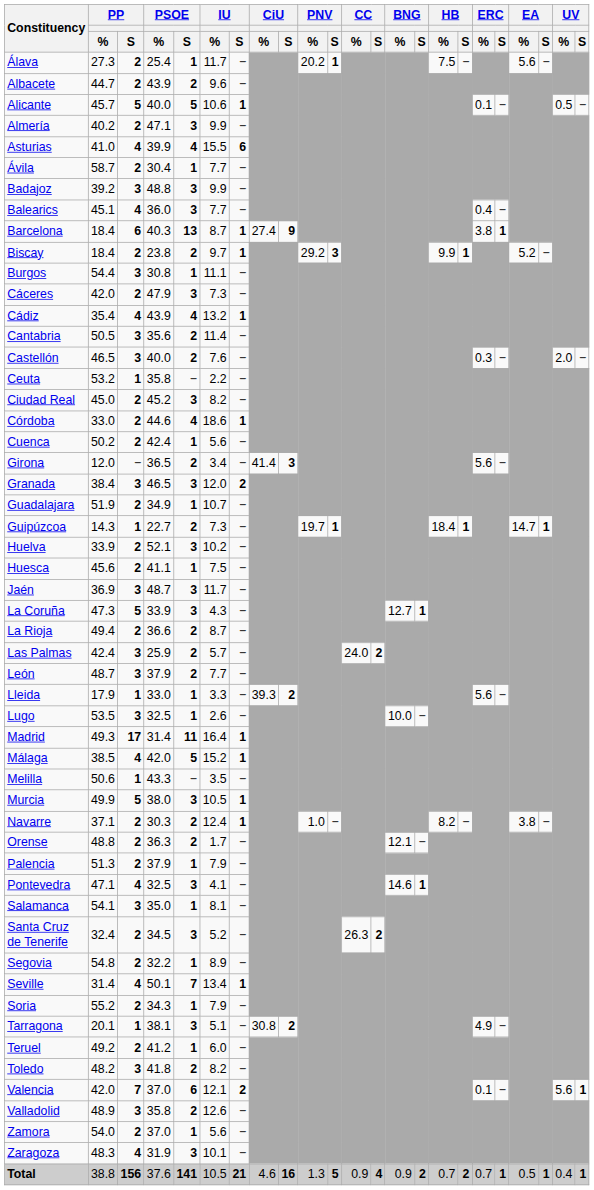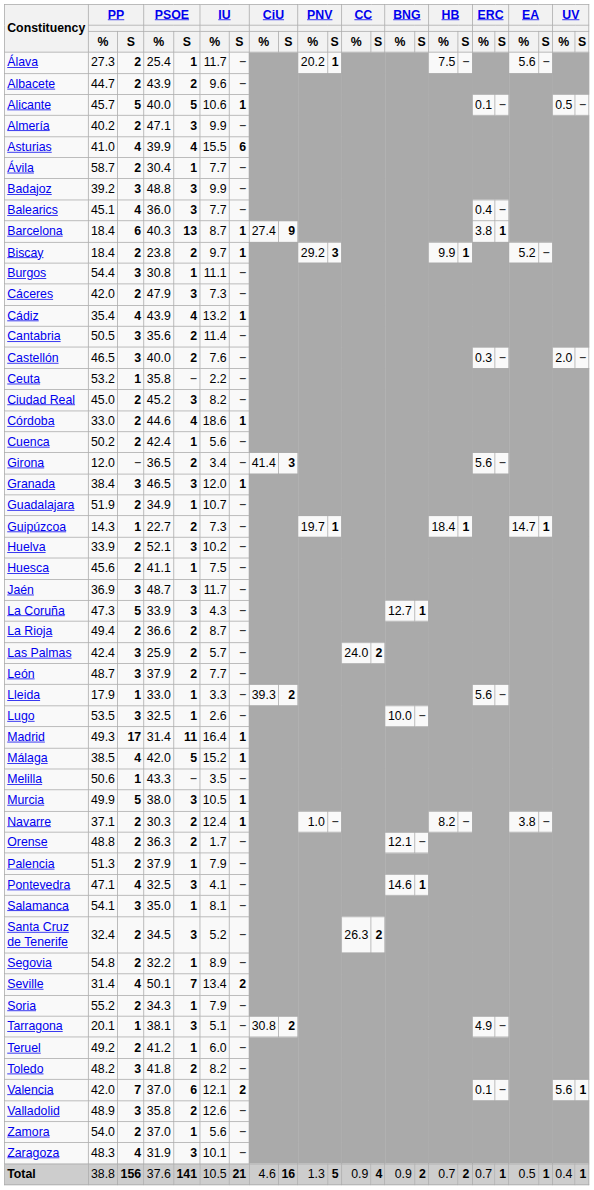Granada | IU / S: 2 -> 1
Seville | IU / S: 1 -> 2
